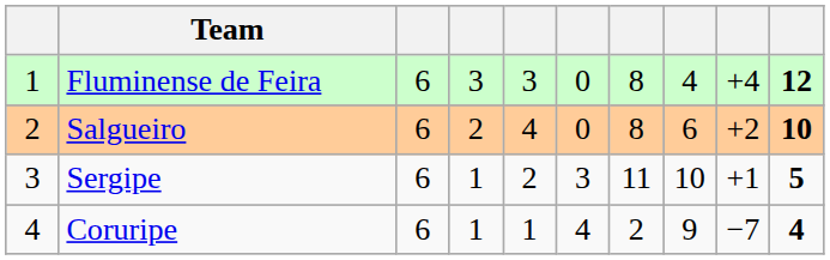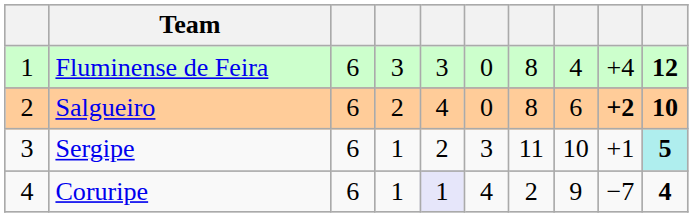Salgueiro | column 9: normal -> bold
Sergipe | column 10: no background -> paleturquoise background
Coruripe | column 5: no background -> lavender background
